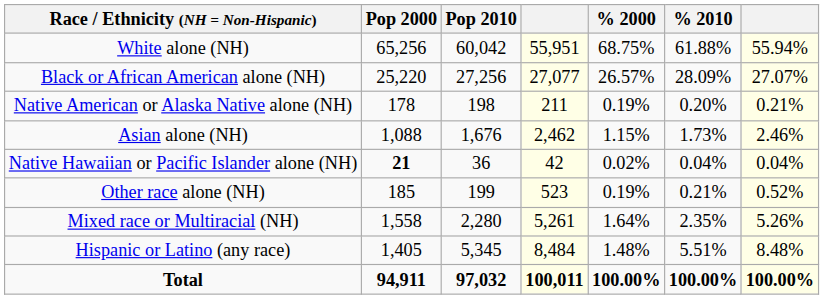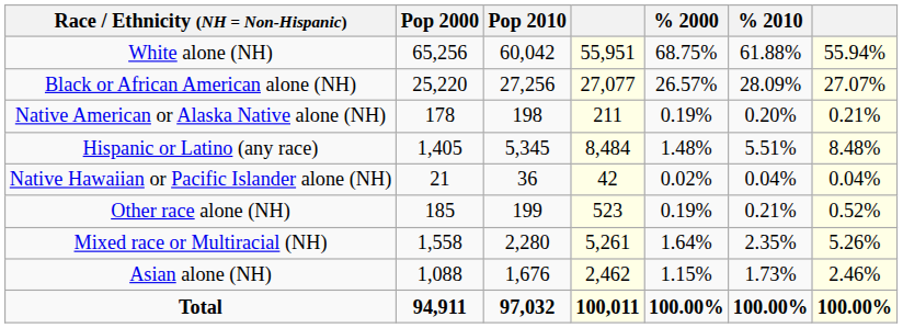rows swapped: Asian alone (NH) <-> Hispanic or Latino (any race)
Native Hawaiian or Pacific Islander alone (NH) | Pop 2000: bold -> normal
